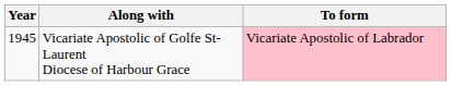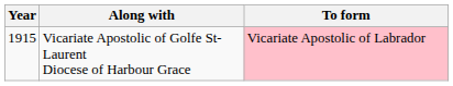row 2 | Year: 1945 -> 1915
